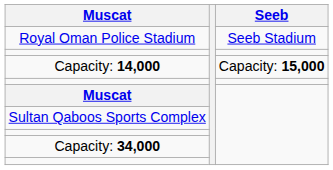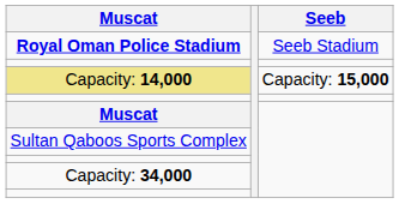Royal Oman Police Stadium | Muscat: normal -> bold
Capacity: 14,000 | Muscat: no background -> khaki background
